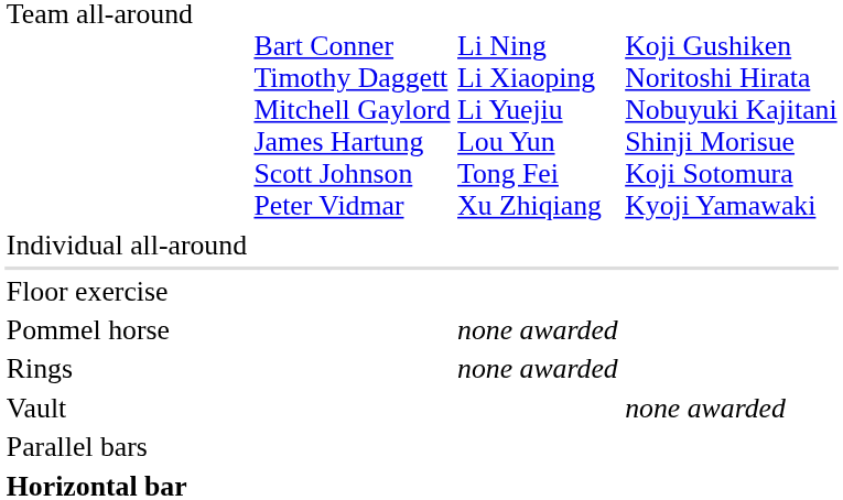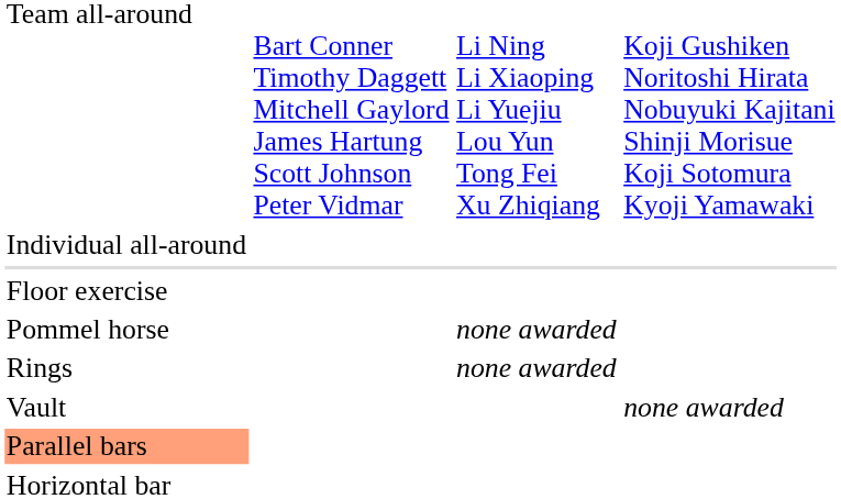Parallel bars | column 1: no background -> lightsalmon background
Horizontal bar | column 1: bold -> normal
